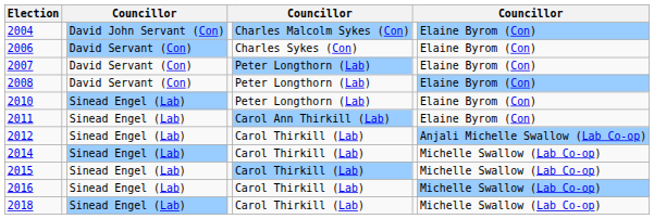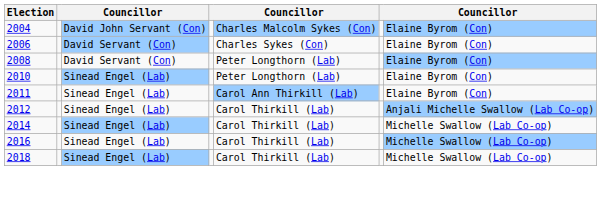- row: 2007 | David Servant (Con) | Peter Longthorn (Lab) | Elaine Byrom (Con)
- row: 2015 | Sinead Engel (Lab) | Carol Thirkill (Lab) | Michelle Swallow (Lab Co-op)
